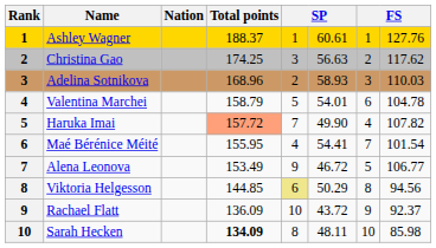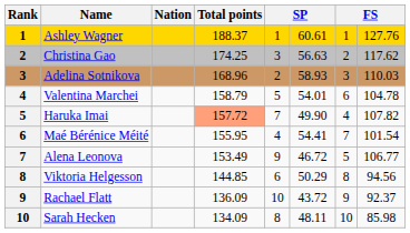Viktoria Helgesson | column 5: khaki background -> no background
Sarah Hecken | Total points: bold -> normal
